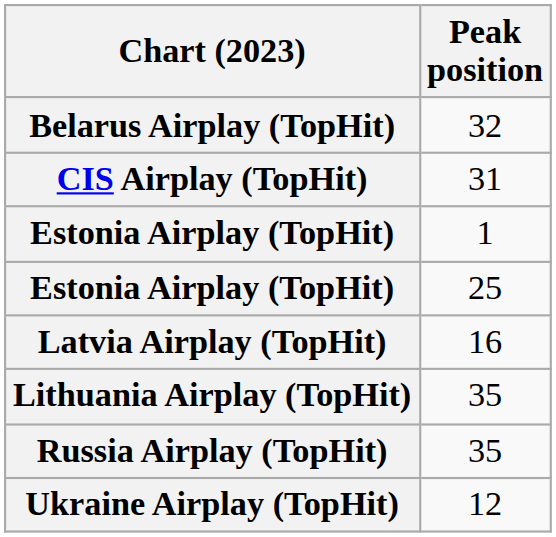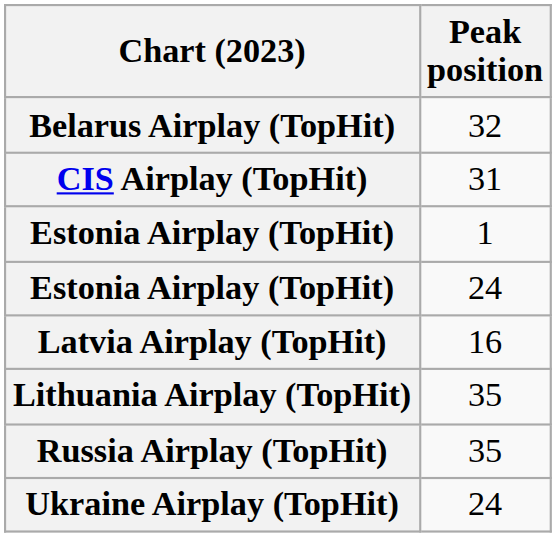row 5 | Peak position: 25 -> 24
row 9 | Peak position: 12 -> 24
